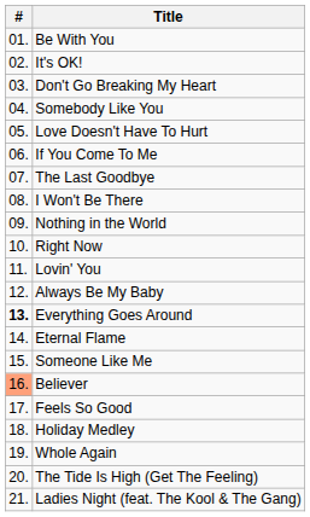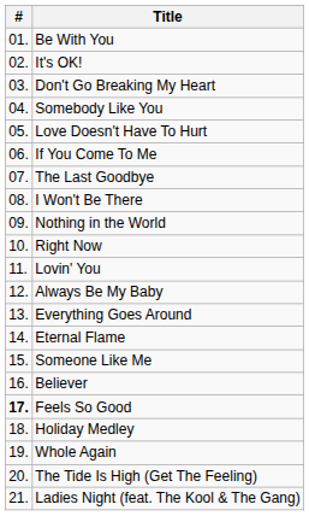Everything Goes Around | #: bold -> normal
Believer | #: lightsalmon background -> no background
Feels So Good | #: normal -> bold
